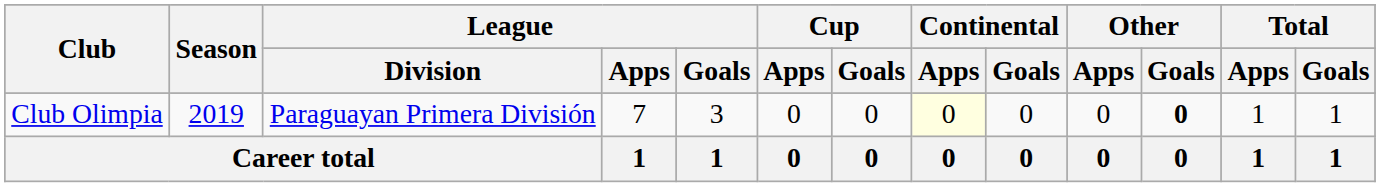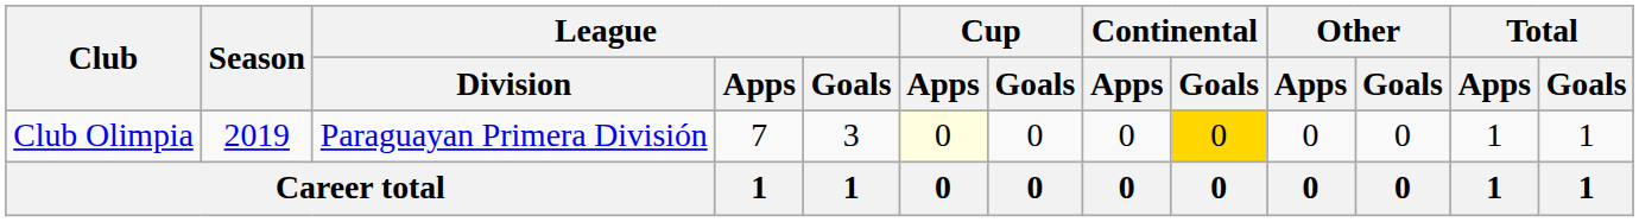Club Olimpia | Cup / Apps: no background -> lightyellow background
Club Olimpia | Continental / Apps: lightyellow background -> no background
Club Olimpia | Continental / Goals: no background -> gold background
Club Olimpia | Other / Goals: bold -> normal
